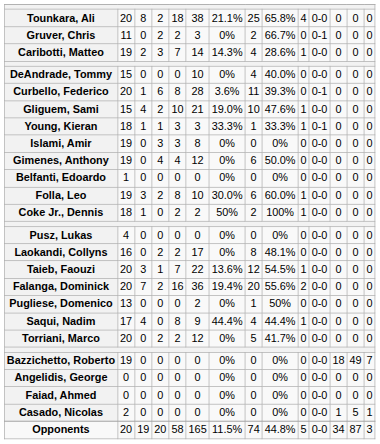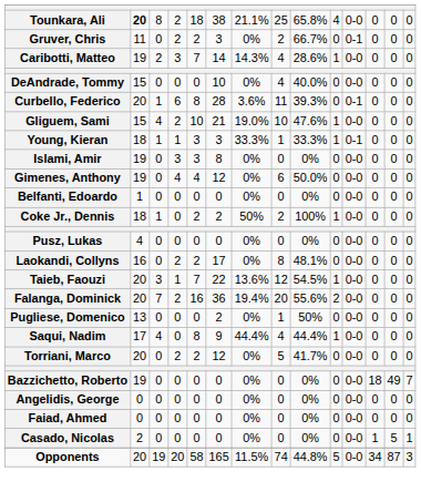Tounkara, Ali | column 2: normal -> bold
- row: Folla, Leo | 19 | 3 | 2 | 8 | 10 | 30.0% | 6 | 60.0% | 1 | 0-0 | 0 | 0 | 0
